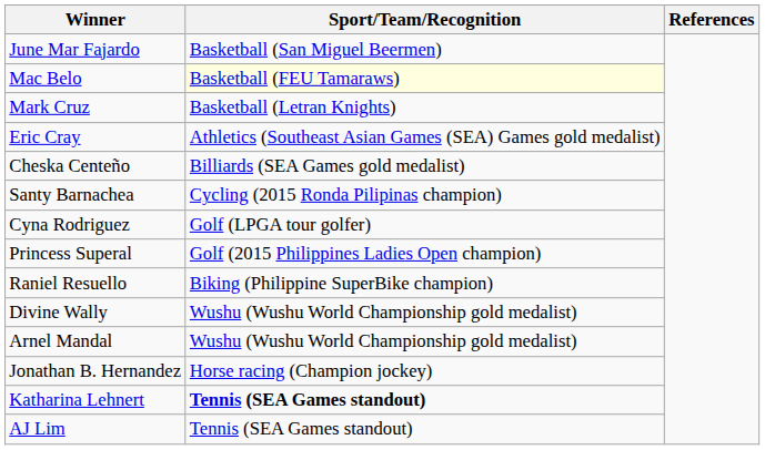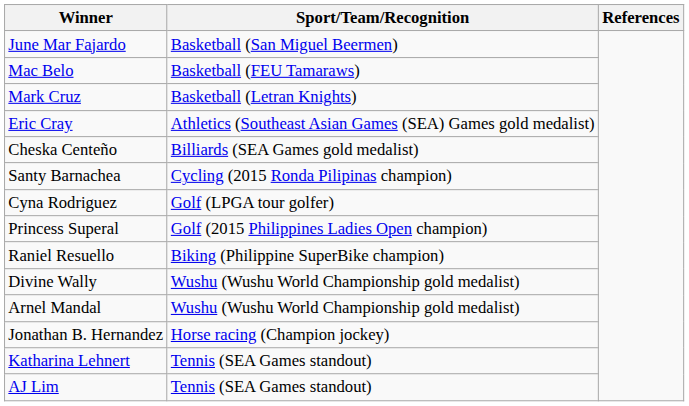Mac Belo | Sport/Team/Recognition: lightyellow background -> no background
Katharina Lehnert | Sport/Team/Recognition: bold -> normal
